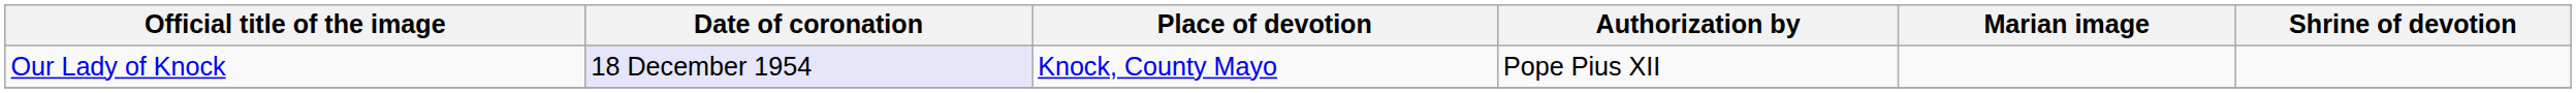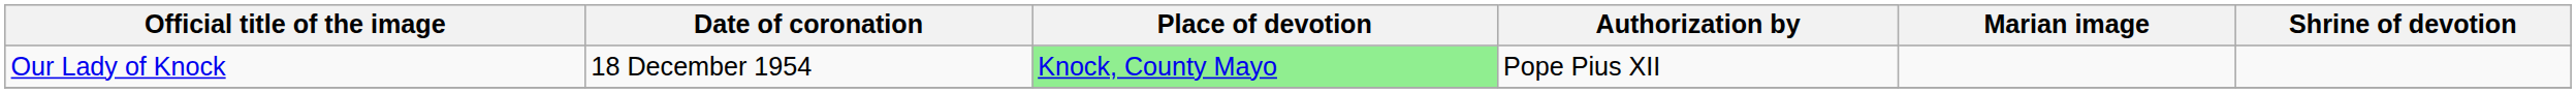Our Lady of Knock | Date of coronation: lavender background -> no background
Our Lady of Knock | Place of devotion: no background -> lightgreen background
